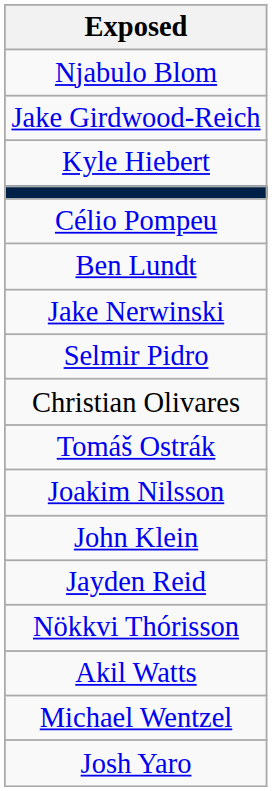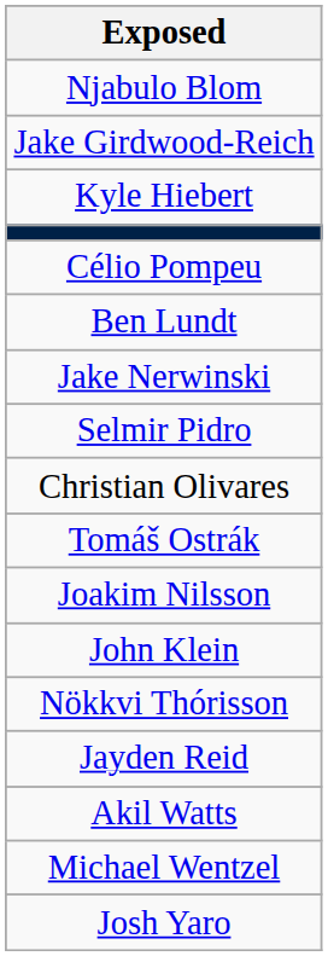row 14 | column 1: Jayden Reid -> Nökkvi Thórisson
row 15 | column 1: Nökkvi Thórisson -> Jayden Reid
